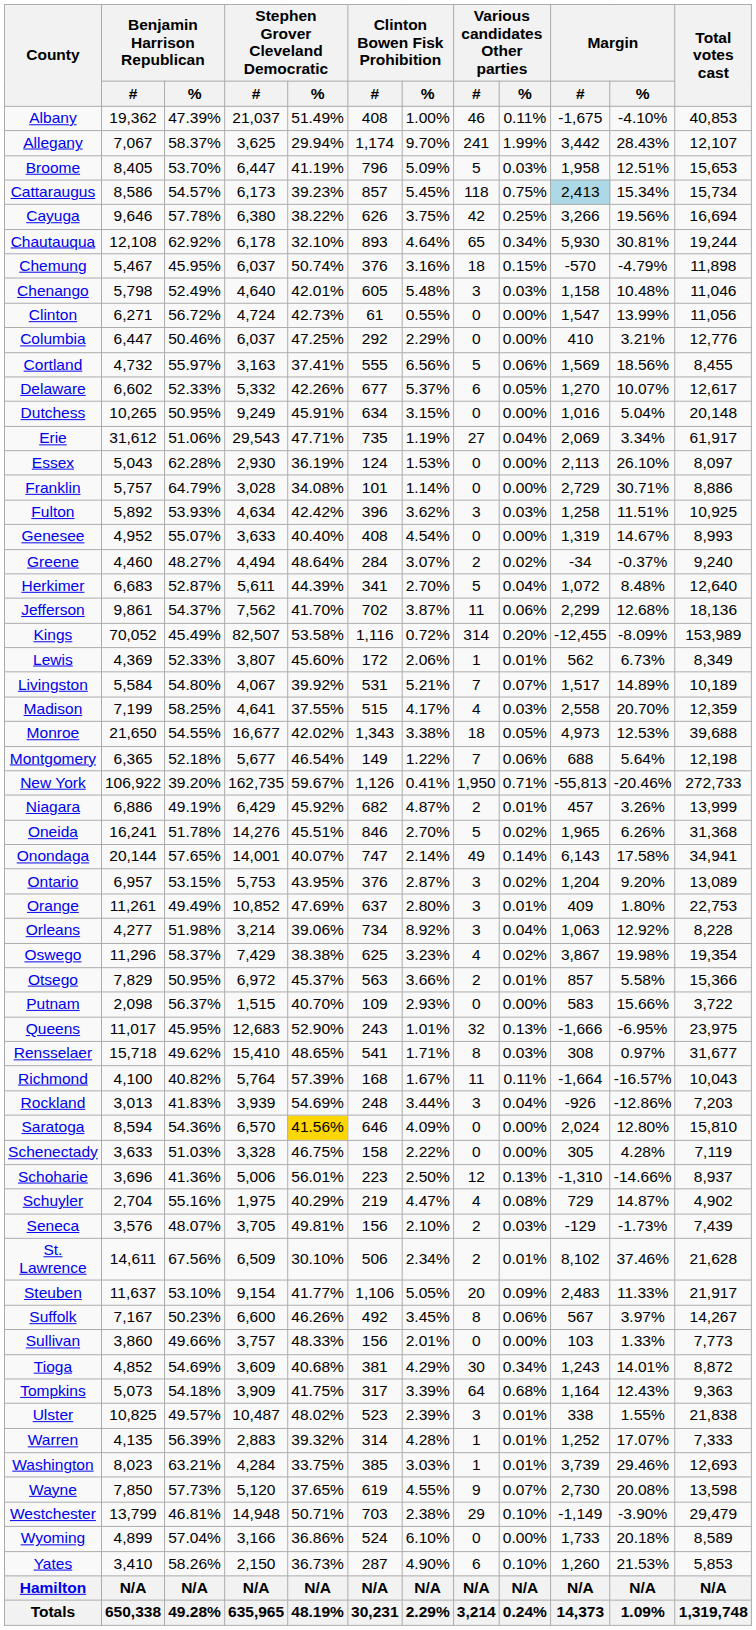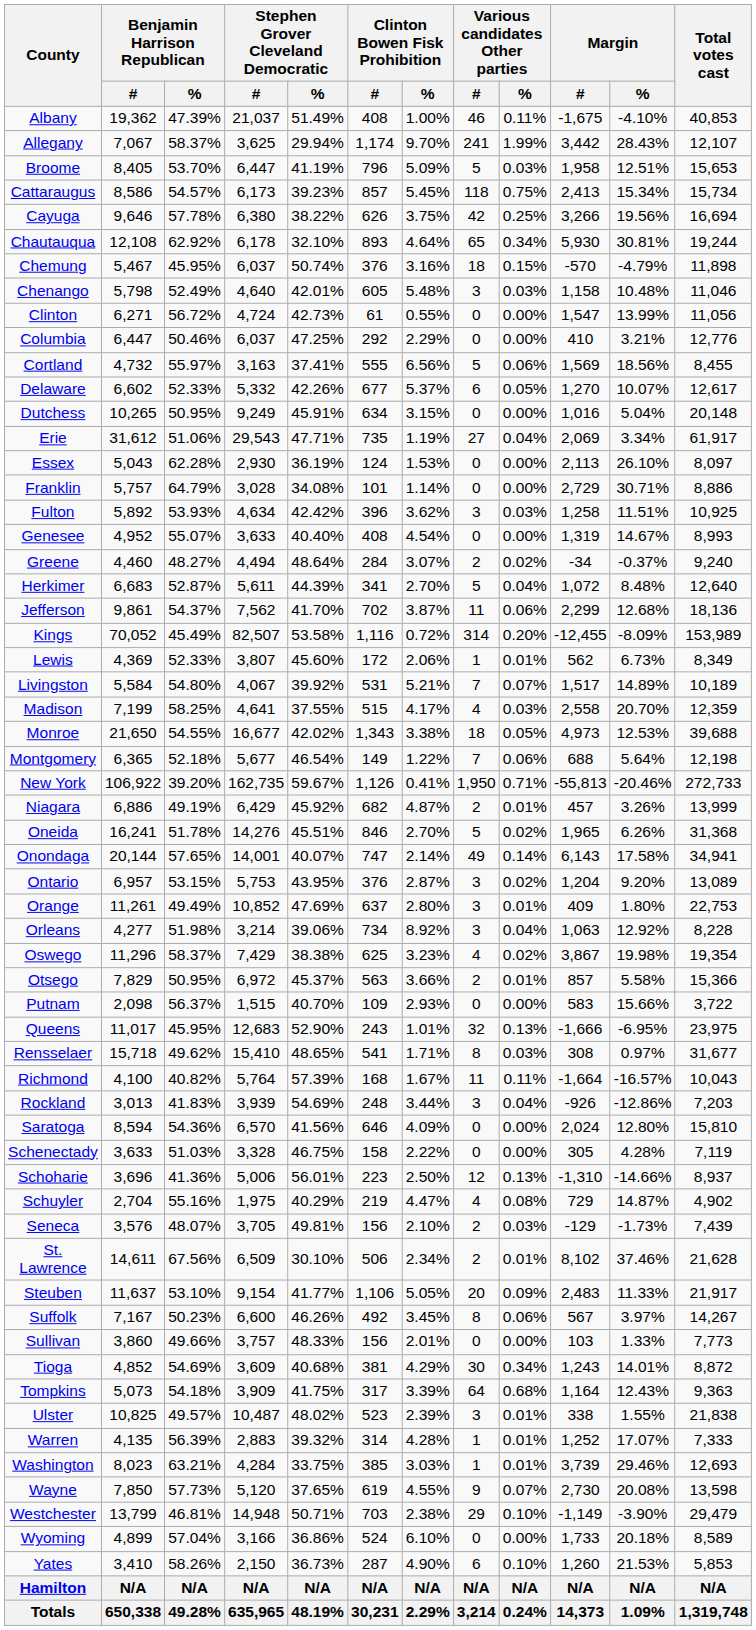Cattaraugus | Margin / #: lightblue background -> no background
Saratoga | Stephen Grover Cleveland Democratic / %: gold background -> no background
